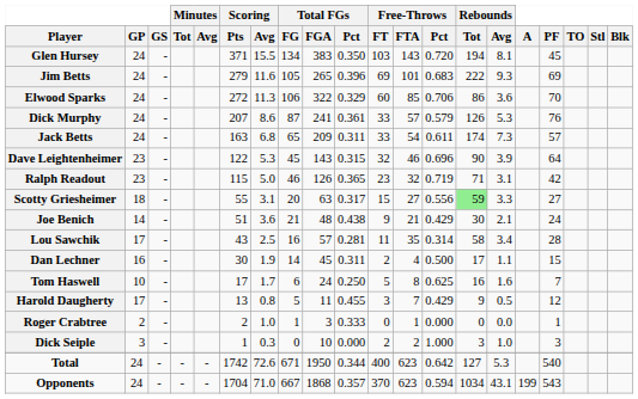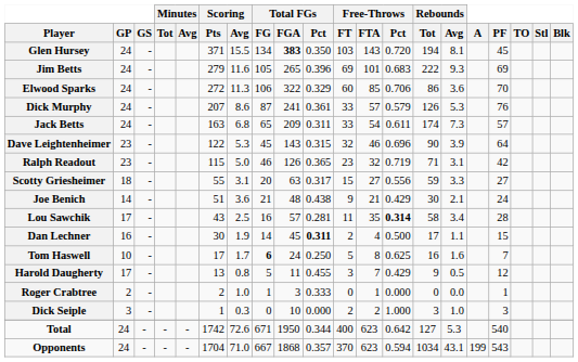Glen Hursey | Total FGs / FGA: normal -> bold
Scotty Griesheimer | Rebounds / Tot: lightgreen background -> no background
Lou Sawchik | Free-Throws / Pct: normal -> bold
Dan Lechner | Total FGs / Pct: normal -> bold
Tom Haswell | Total FGs / FG: normal -> bold
